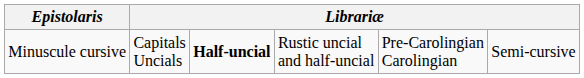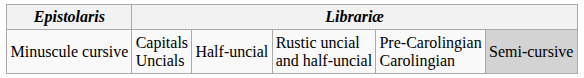Minuscule cursive | column 3: bold -> normal
Minuscule cursive | column 6: no background -> lightgrey background
